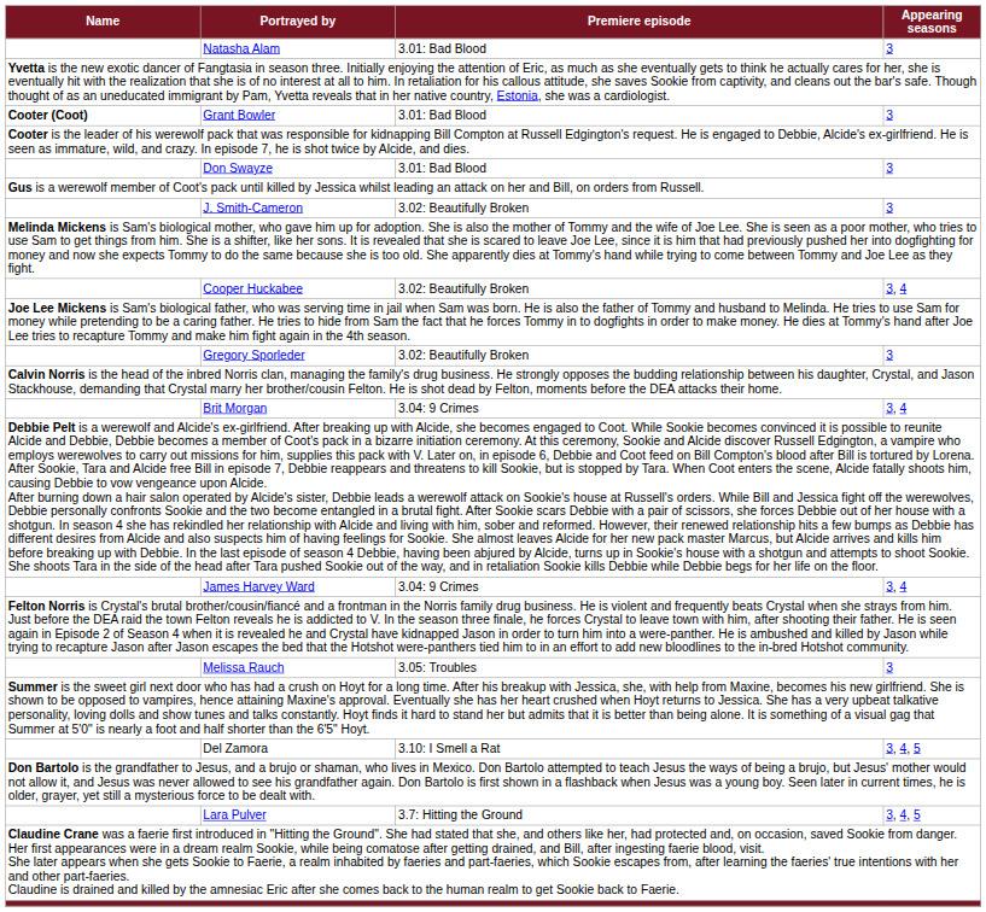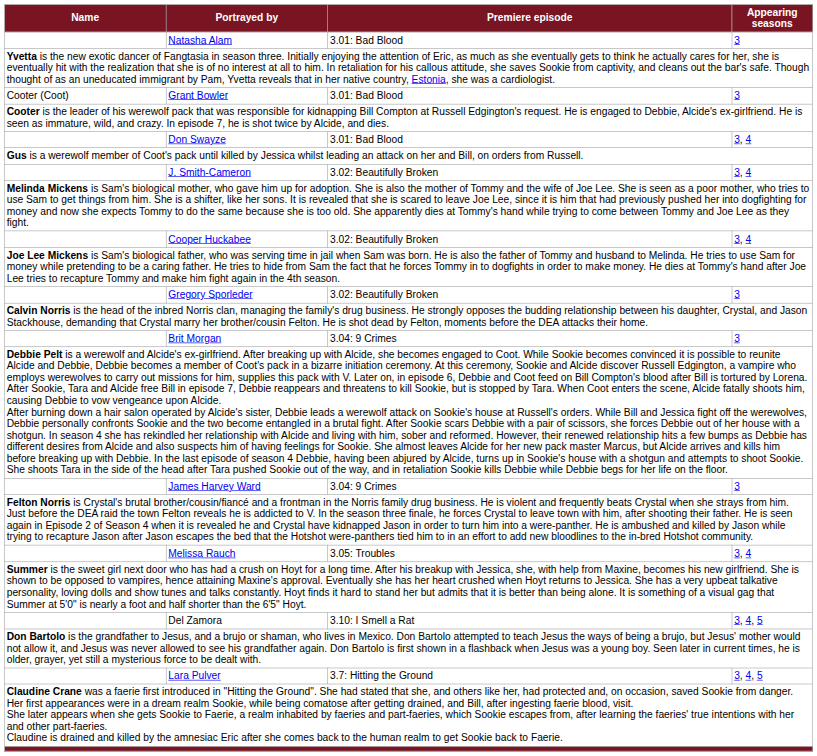Grant Bowler | Name: bold -> normal
Don Swayze | Appearing seasons: 3 -> 3, 4
J. Smith-Cameron | Appearing seasons: 3 -> 3, 4
Brit Morgan | Appearing seasons: 3, 4 -> 3
James Harvey Ward | Appearing seasons: 3, 4 -> 3
Melissa Rauch | Appearing seasons: 3 -> 3, 4
